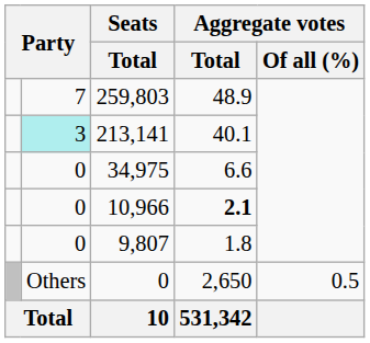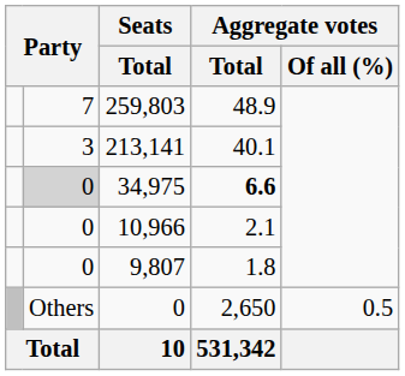213,141 | column 2: paleturquoise background -> no background
34,975 | column 2: no background -> lightgrey background
34,975 | Aggregate votes / Total: normal -> bold
10,966 | Aggregate votes / Total: bold -> normal
